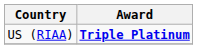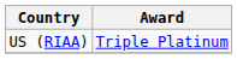US (RIAA) | Award: bold -> normal
